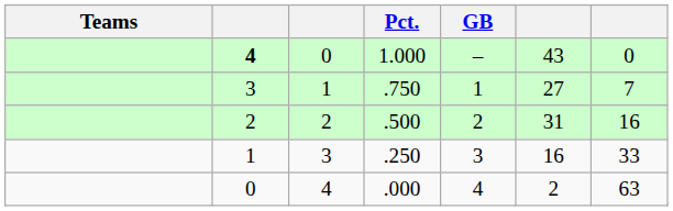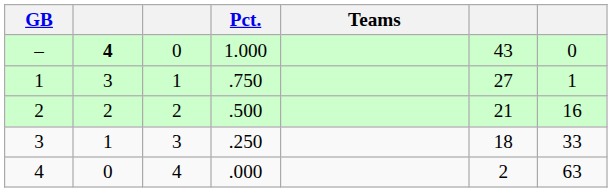columns swapped: Teams <-> GB
row 3 | column 7: 7 -> 1
row 4 | column 6: 31 -> 21
row 5 | column 6: 16 -> 18
